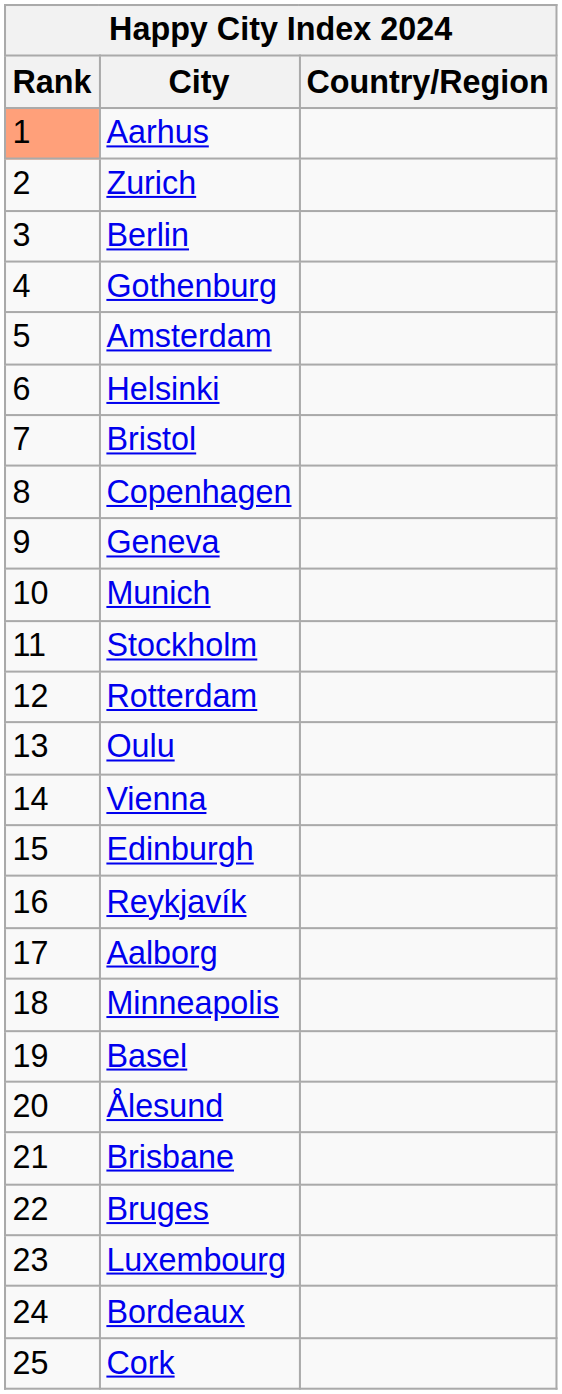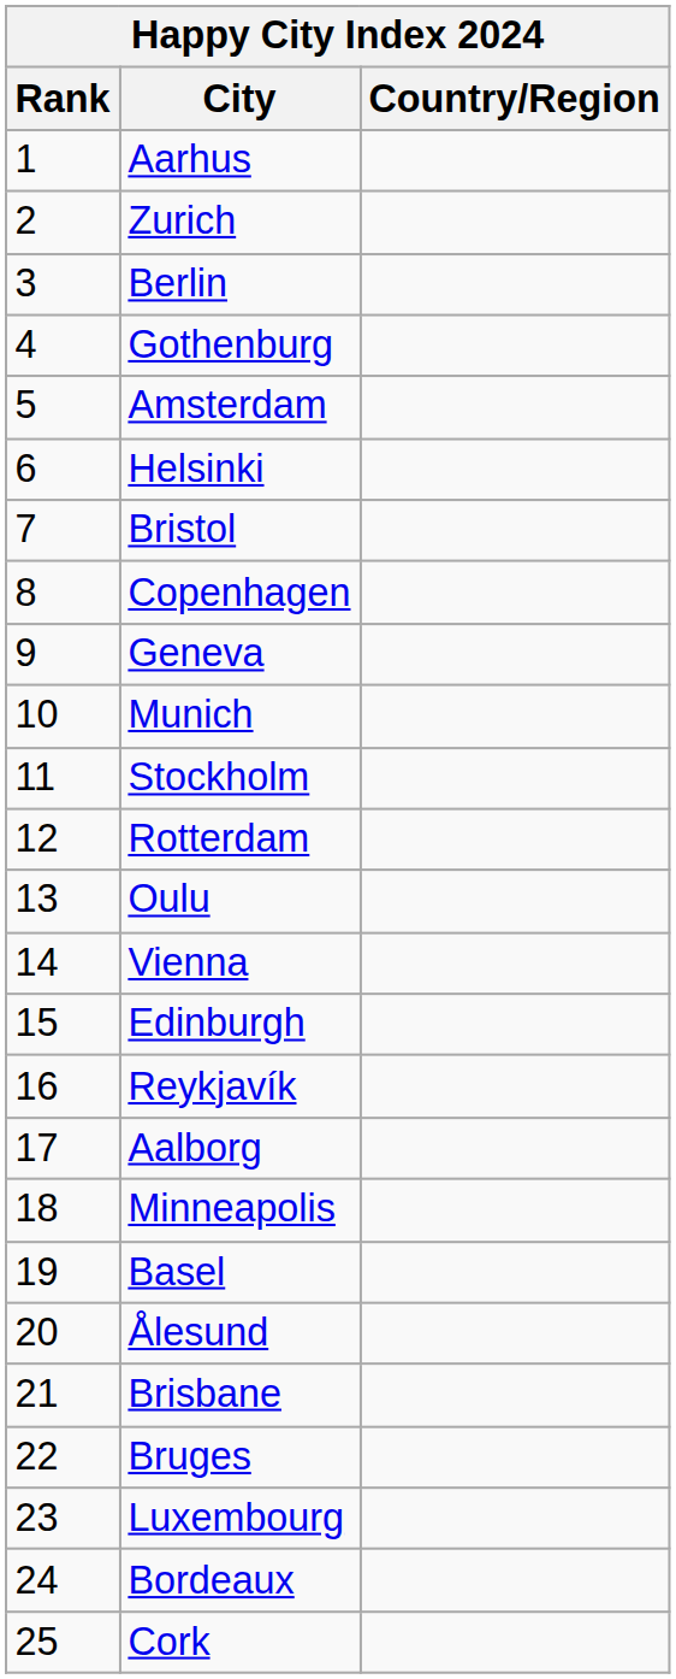Aarhus | Rank: lightsalmon background -> no background
